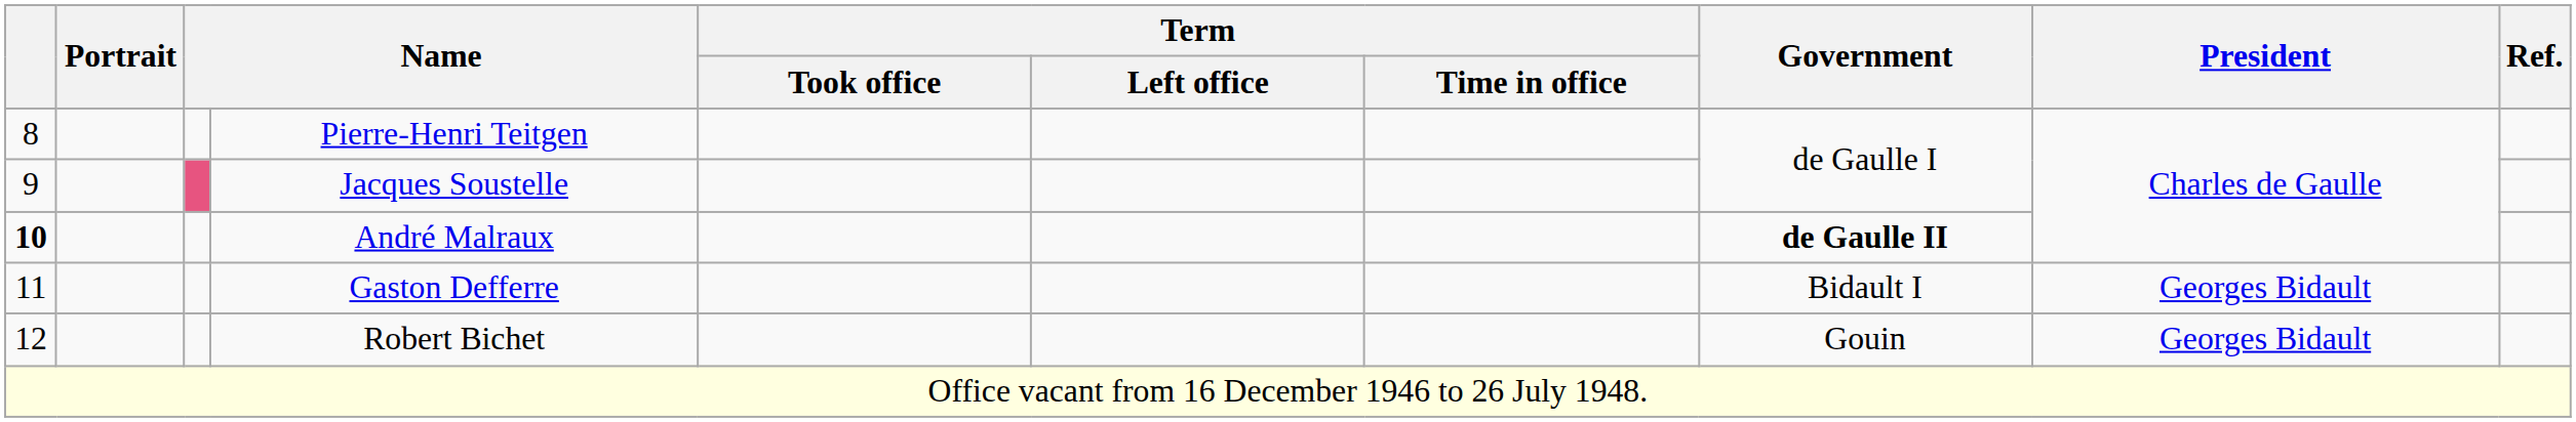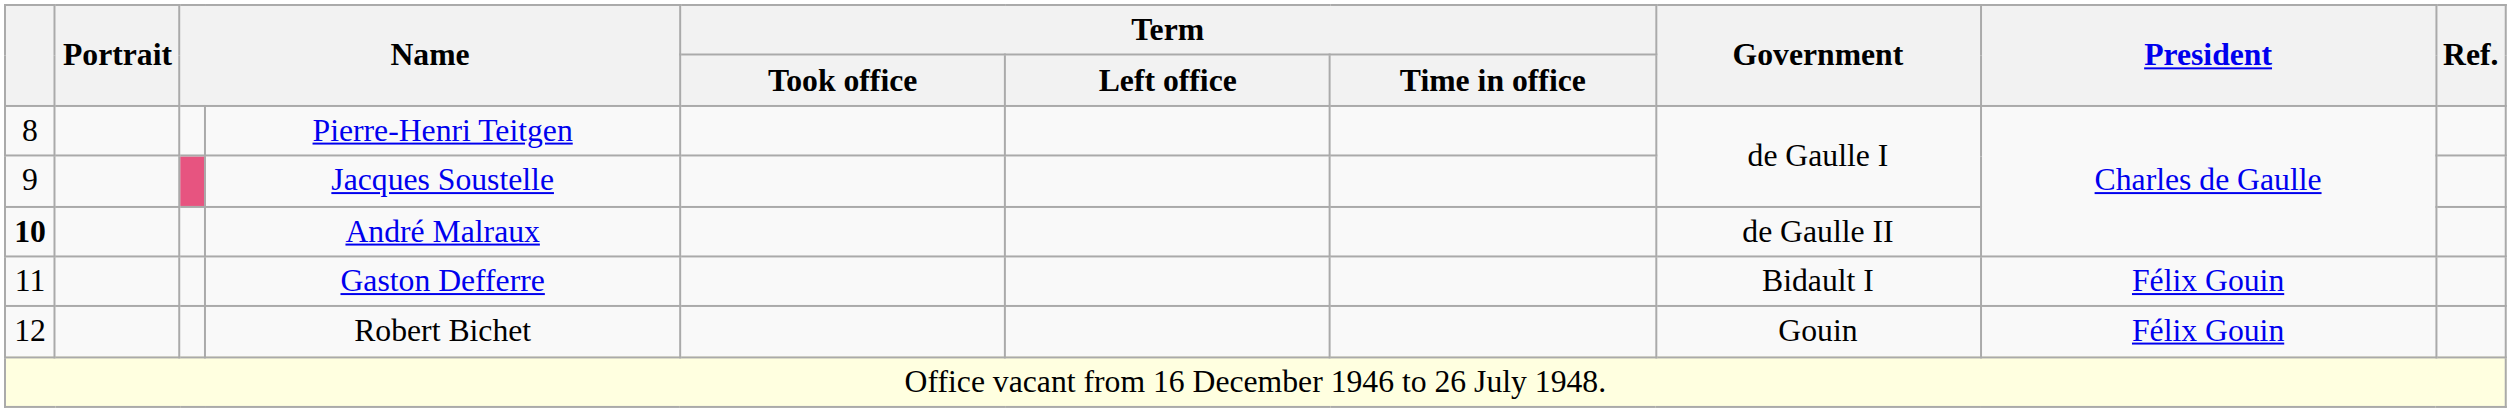André Malraux | Government: bold -> normal
Gaston Defferre | President: Georges Bidault -> Félix Gouin
Robert Bichet | President: Georges Bidault -> Félix Gouin
